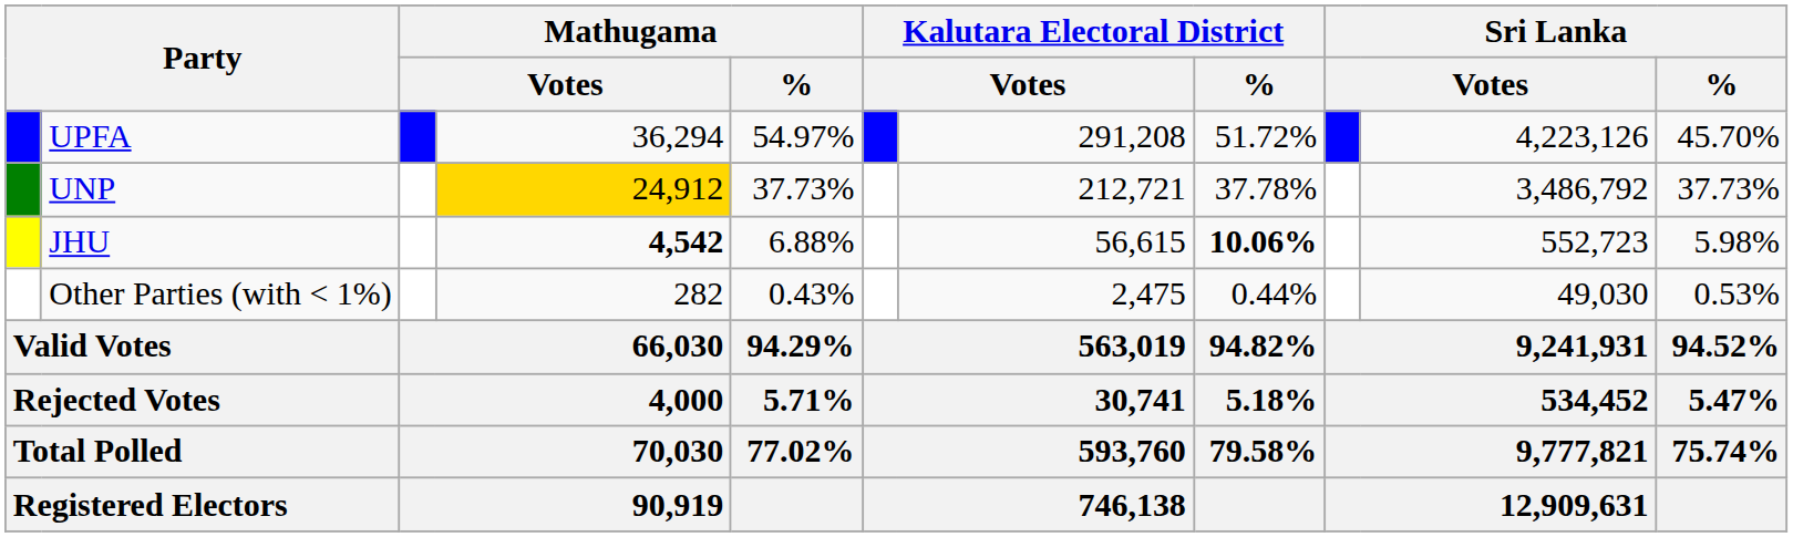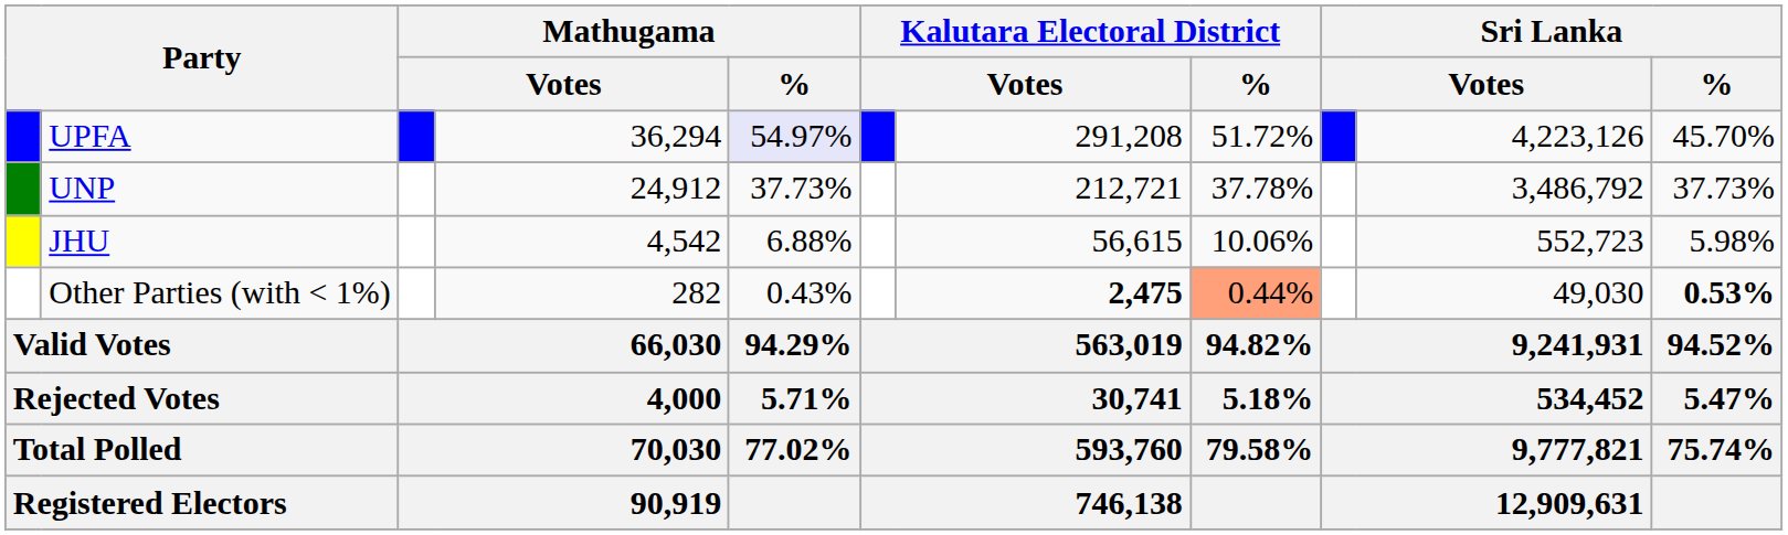UPFA | Mathugama / %: no background -> lavender background
UNP | column 4: gold background -> no background
JHU | column 4: bold -> normal
JHU | Kalutara Electoral District / %: bold -> normal
Other Parties (with < 1%) | column 7: normal -> bold
Other Parties (with < 1%) | Kalutara Electoral District / %: no background -> lightsalmon background
Other Parties (with < 1%) | Sri Lanka / %: normal -> bold
